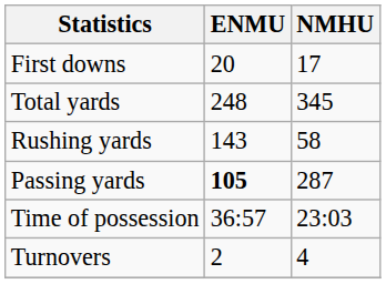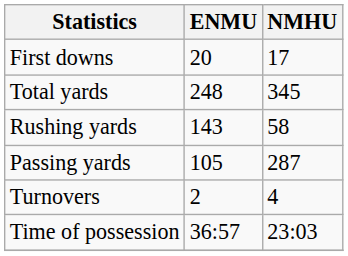Passing yards | ENMU: bold -> normal
rows swapped: Turnovers <-> Time of possession
